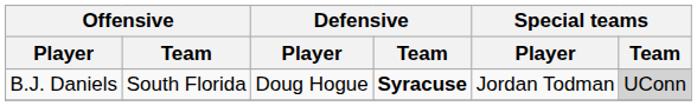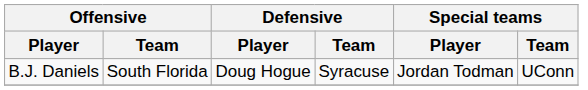B.J. Daniels | Defensive / Team: bold -> normal
B.J. Daniels | Special teams / Team: lightgrey background -> no background
